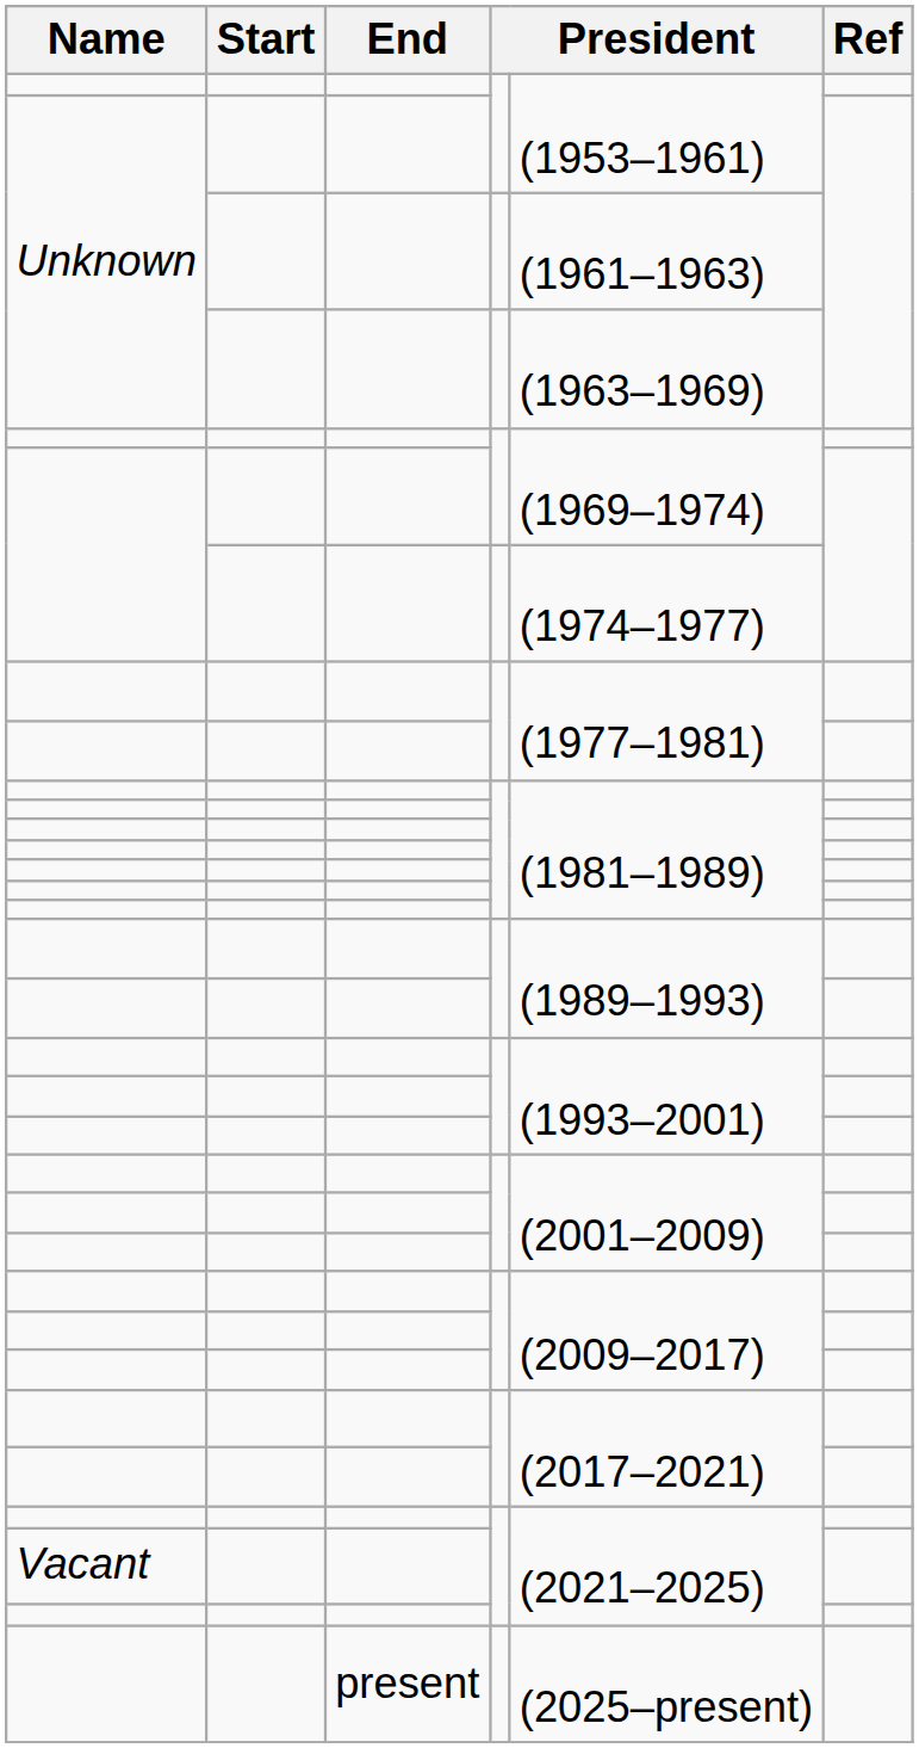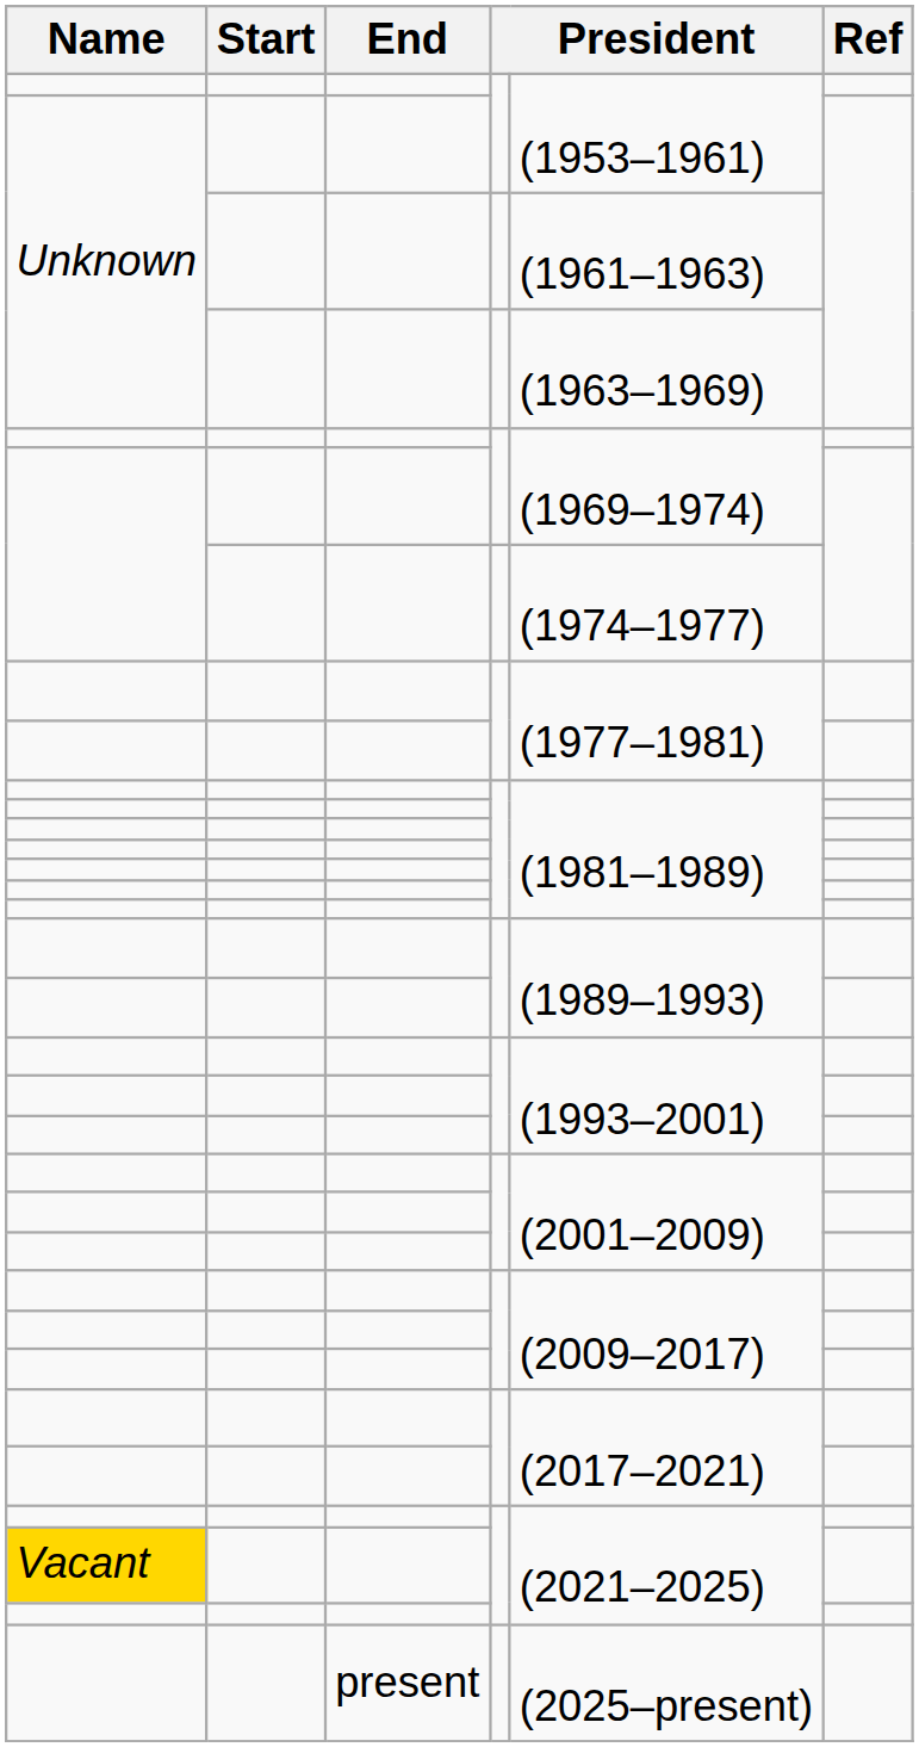Vacant | Name: no background -> gold background
